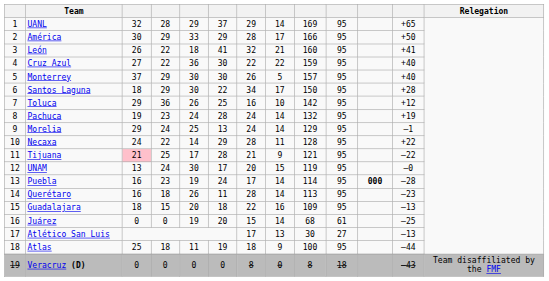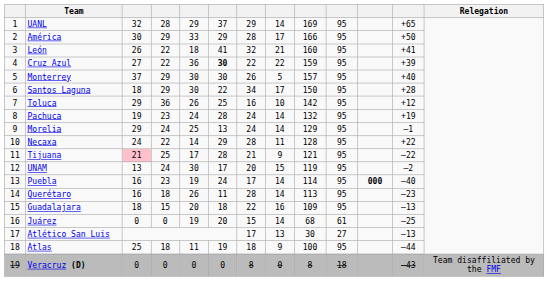Cruz Azul | column 6: normal -> bold
Cruz Azul | column 12: +40 -> +39
UNAM | column 12: –0 -> –2
Puebla | column 12: –28 -> –40
